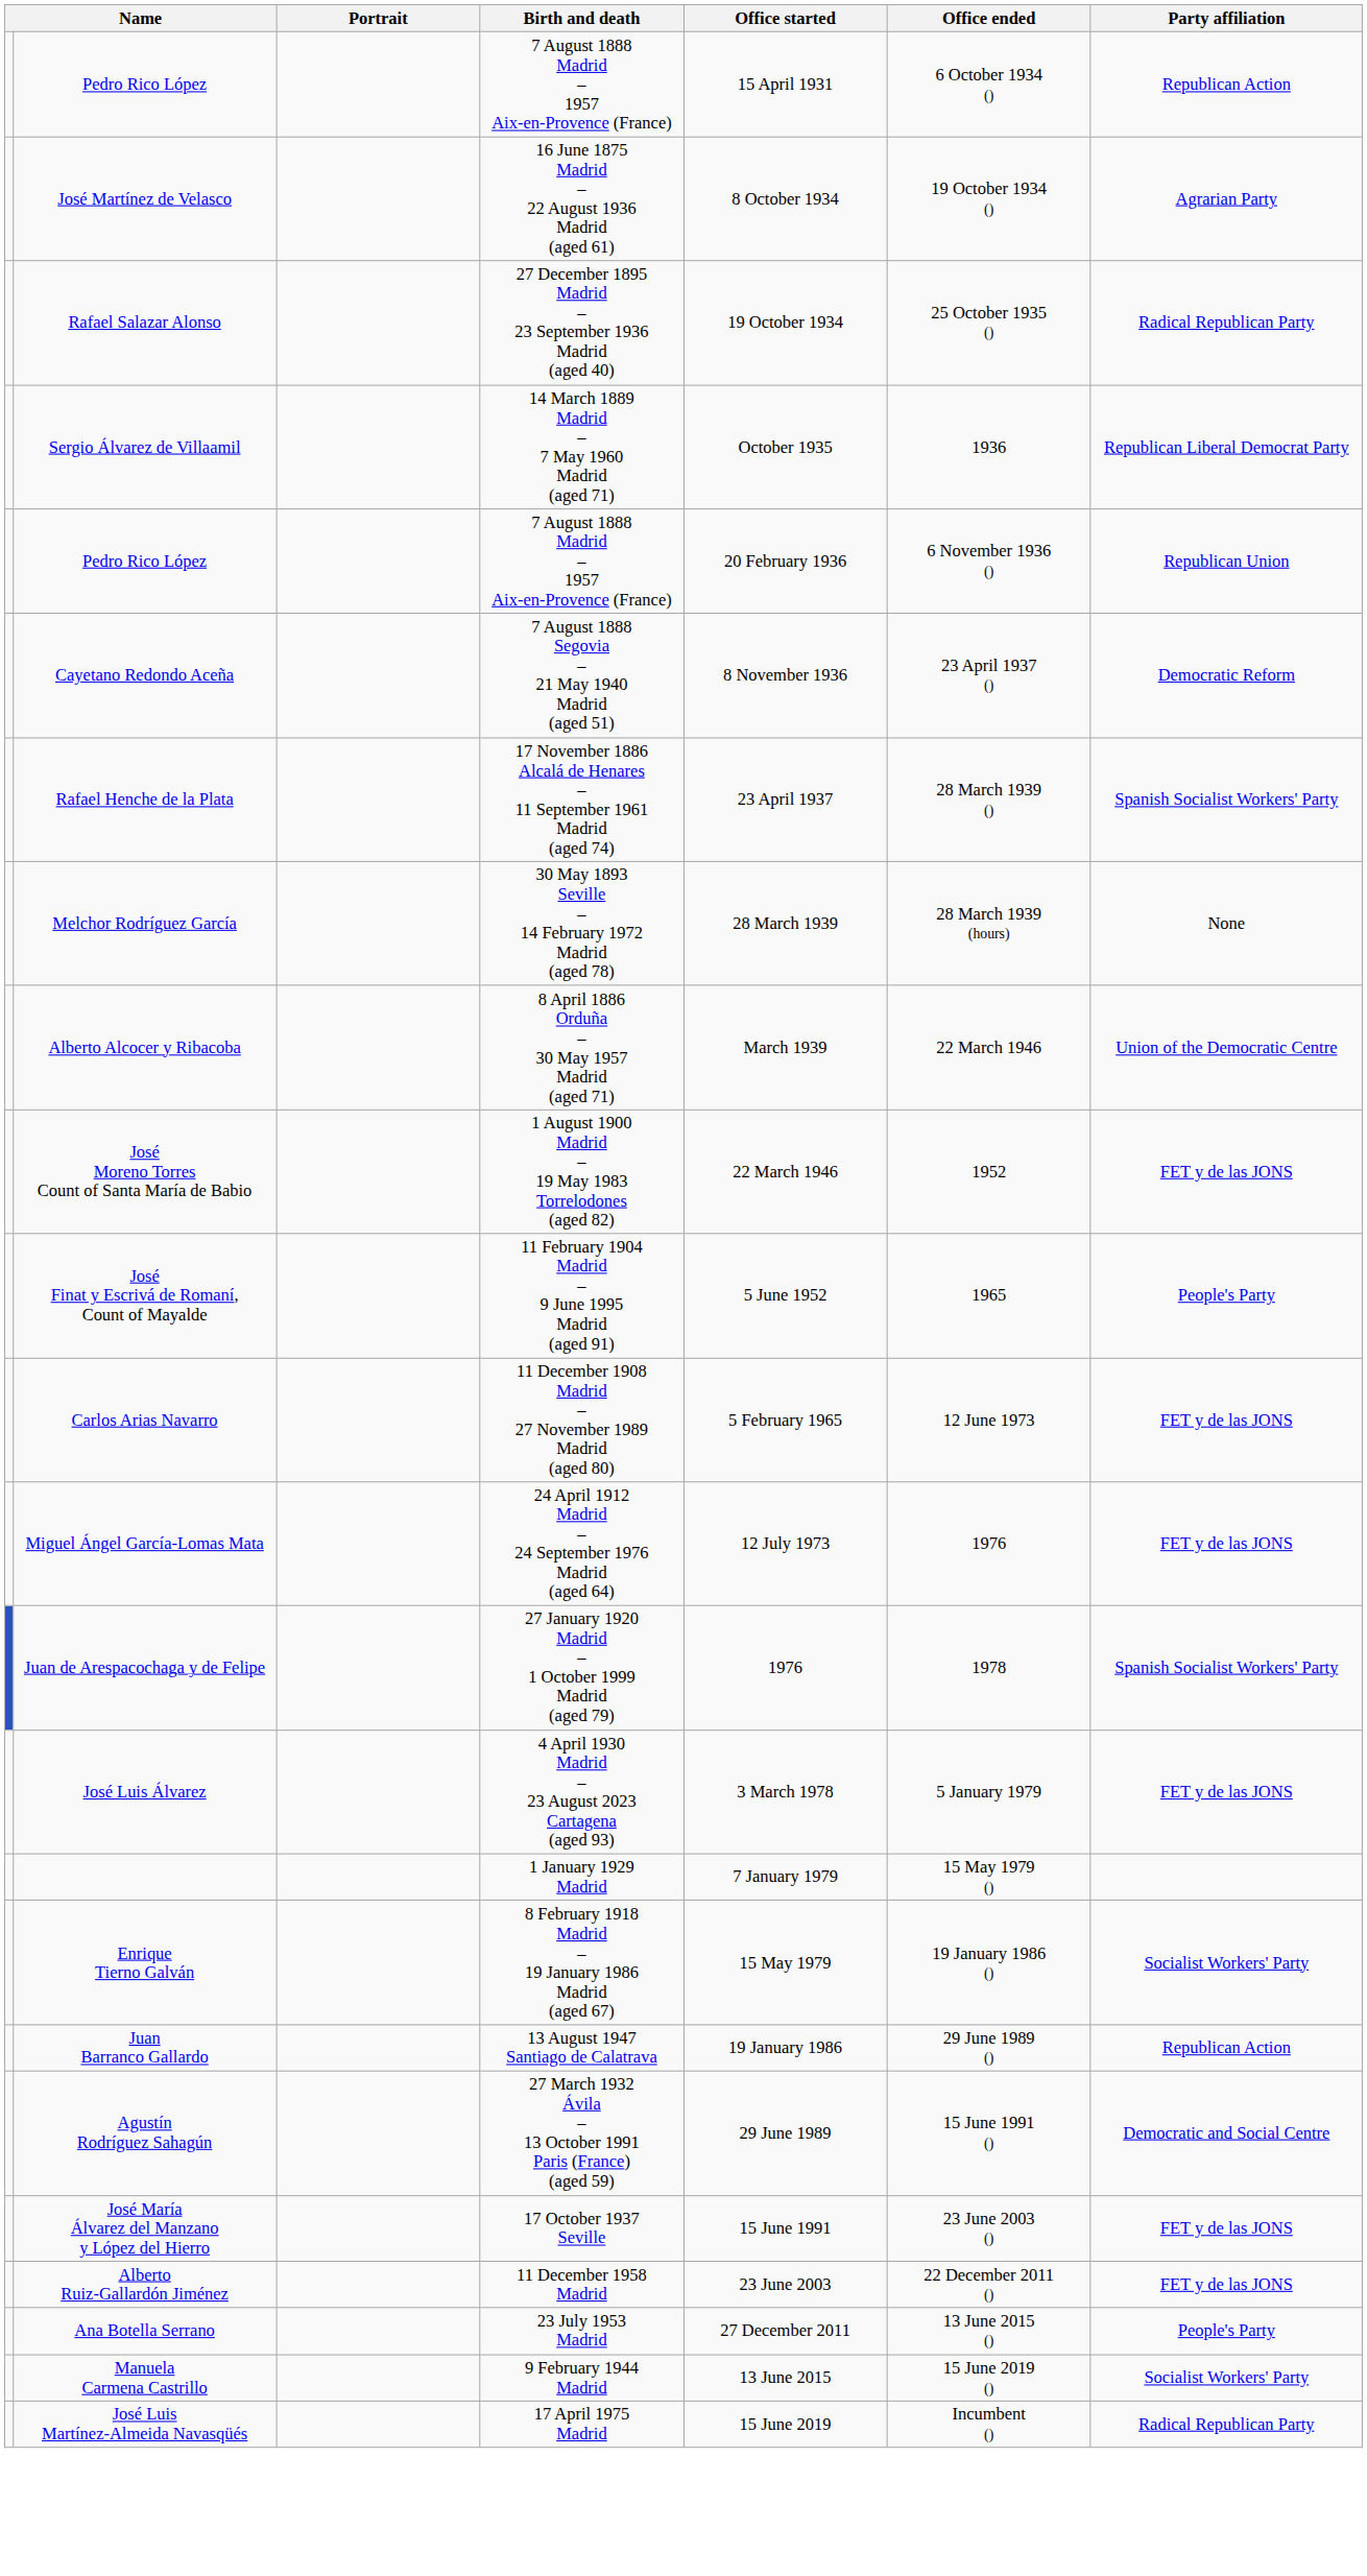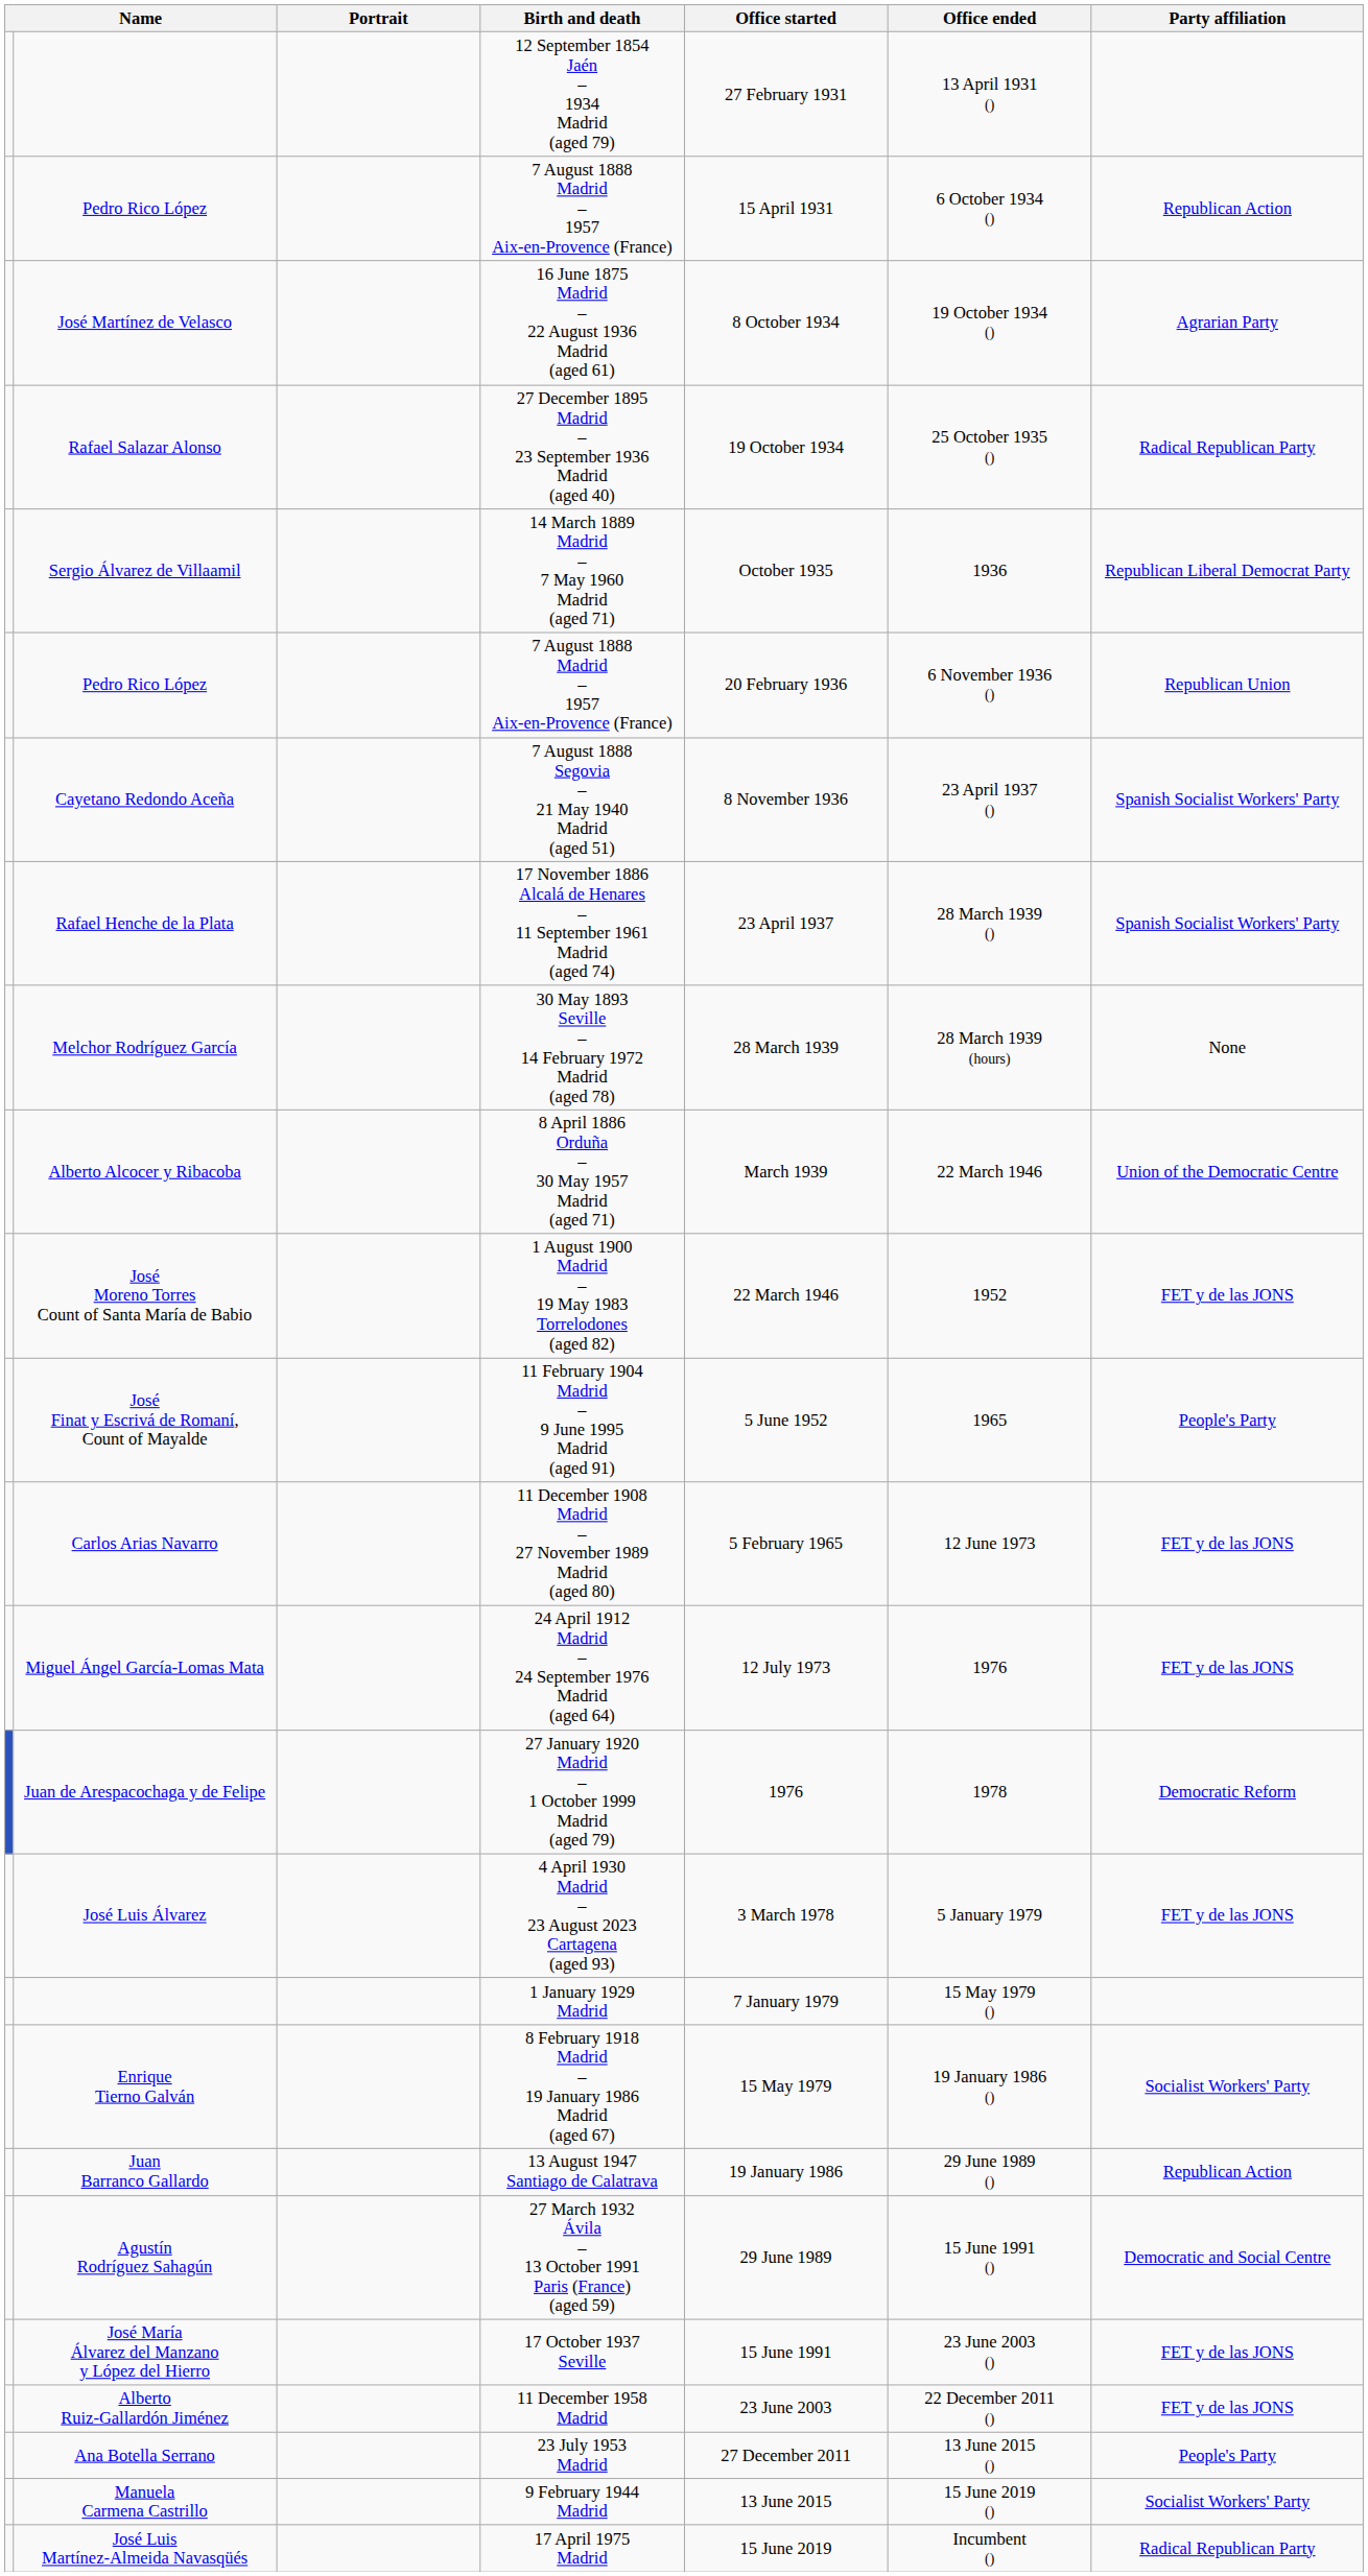+ row: 12 September 1854 Jaén – 1934 Madrid (aged 79) | 27 February 1931 | 13 April 1931 ()
7 August 1888 Segovia – 21 May 1940 Madrid (aged 51) | Party affiliation: Democratic Reform -> Spanish Socialist Workers' Party
27 January 1920 Madrid – 1 October 1999 Madrid (aged 79) | Party affiliation: Spanish Socialist Workers' Party -> Democratic Reform
